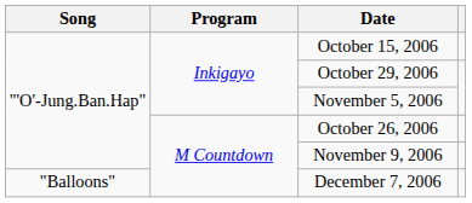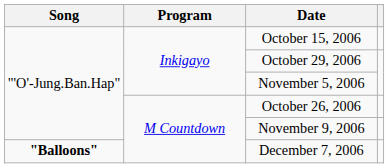December 7, 2006 | Song: normal -> bold
